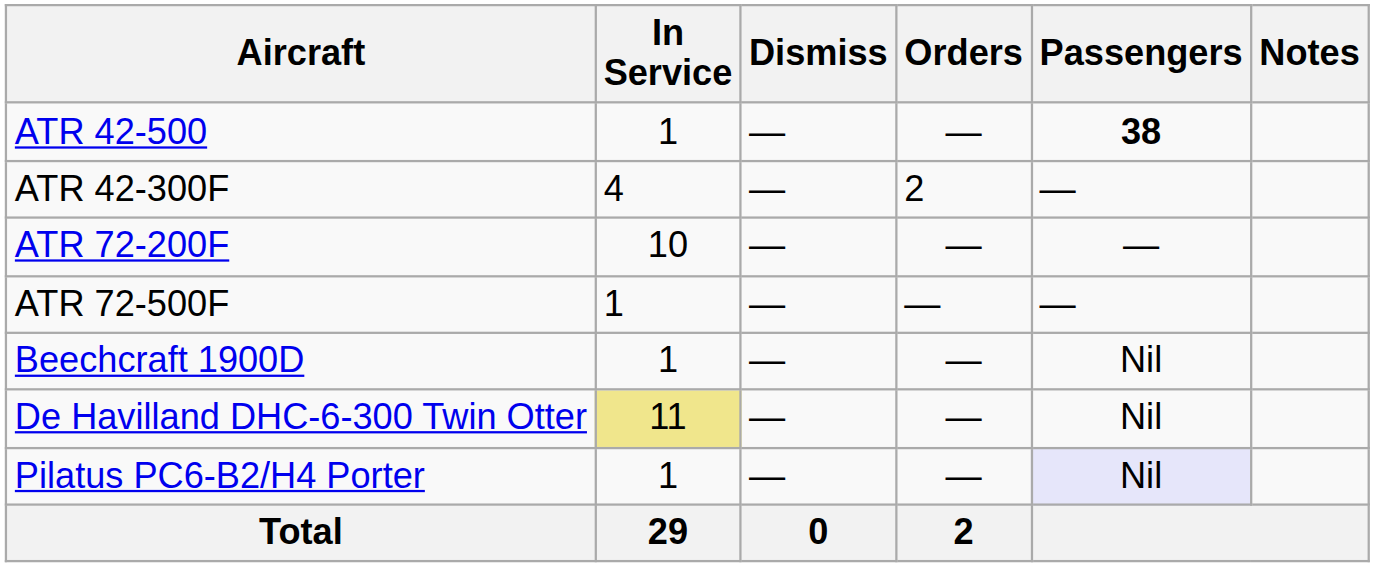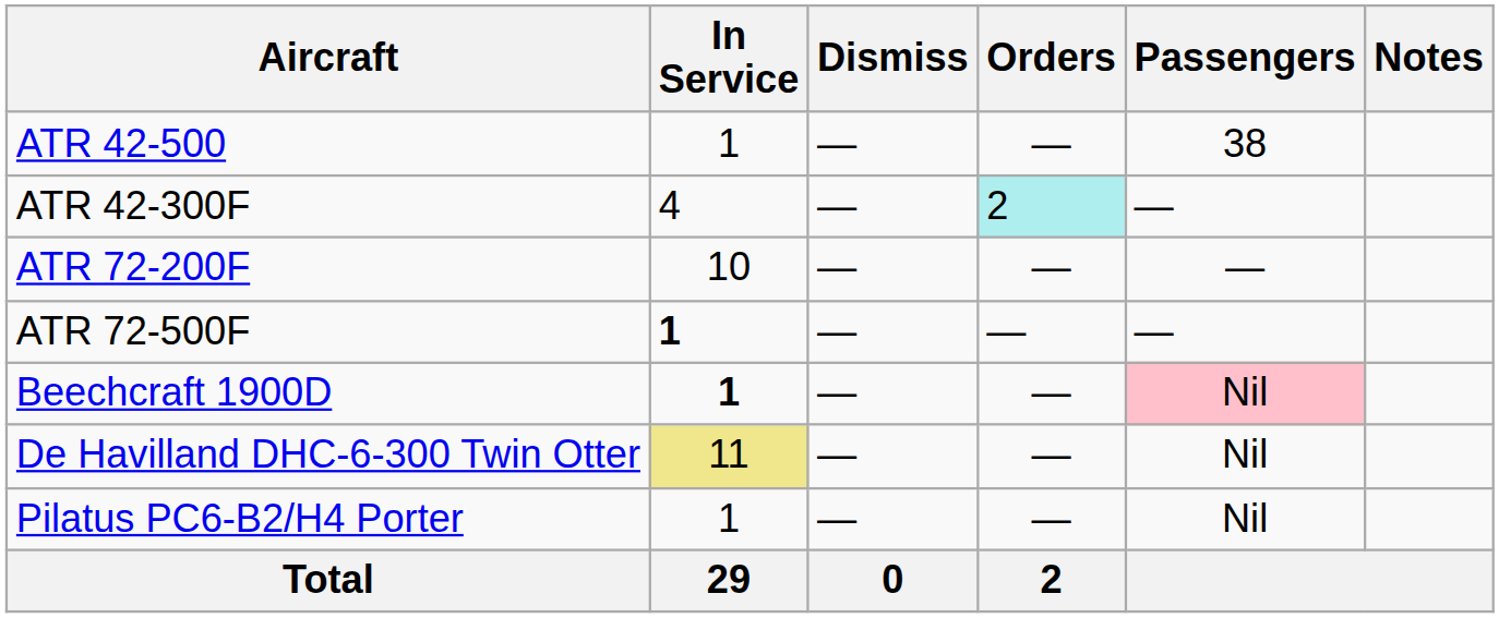ATR 42-500 | Passengers: bold -> normal
ATR 42-300F | Orders: no background -> paleturquoise background
ATR 72-500F | In Service: normal -> bold
Beechcraft 1900D | In Service: normal -> bold
Beechcraft 1900D | Passengers: no background -> pink background
Pilatus PC6-B2/H4 Porter | Passengers: lavender background -> no background
